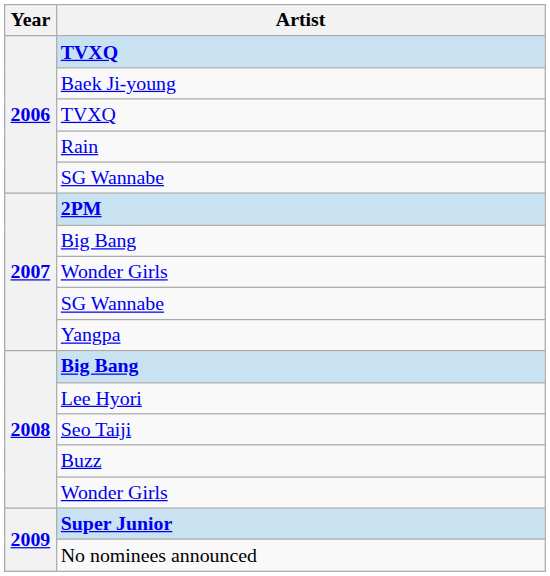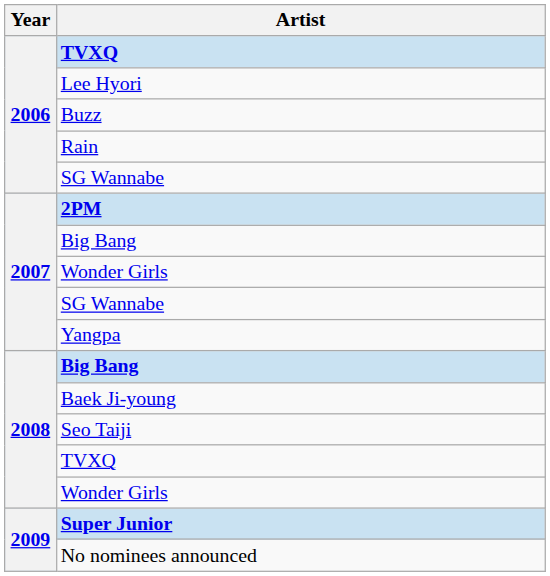row 3 | Artist: Baek Ji-young -> Lee Hyori
row 4 | Artist: TVXQ -> Buzz
row 13 | Artist: Lee Hyori -> Baek Ji-young
row 15 | Artist: Buzz -> TVXQ
